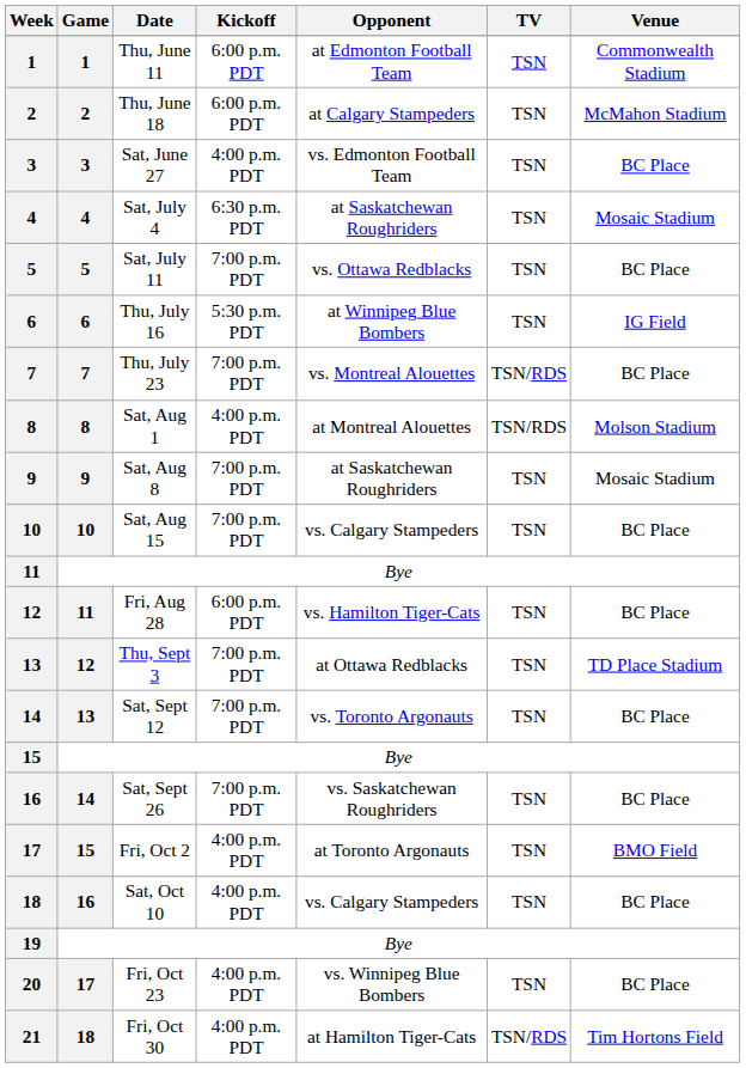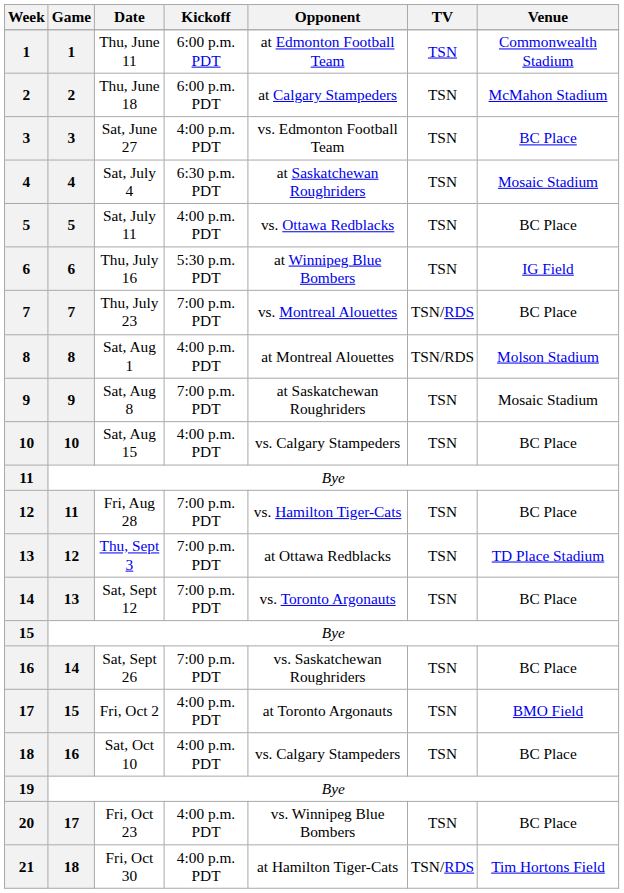Sat, July 11 | Kickoff: 7:00 p.m. PDT -> 4:00 p.m. PDT
Sat, Aug 15 | Kickoff: 7:00 p.m. PDT -> 4:00 p.m. PDT
Fri, Aug 28 | Kickoff: 6:00 p.m. PDT -> 7:00 p.m. PDT
